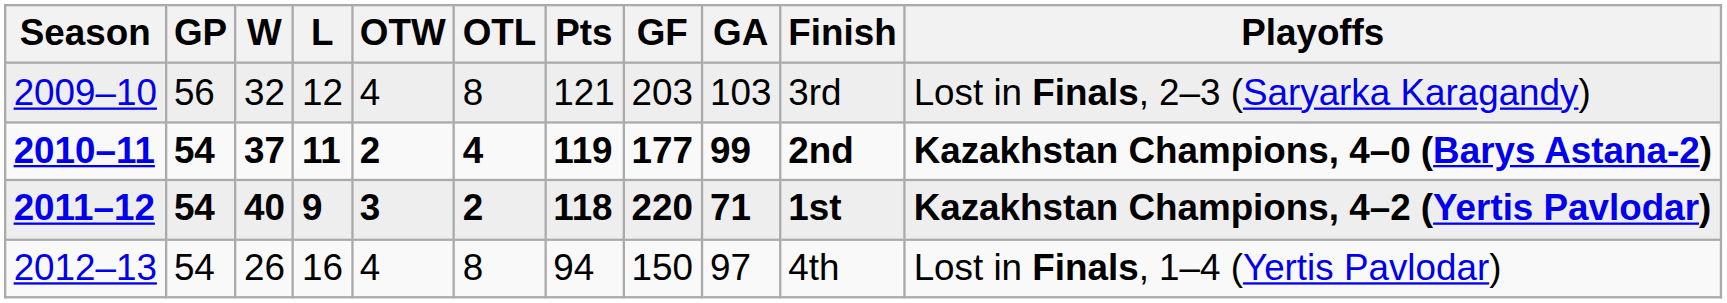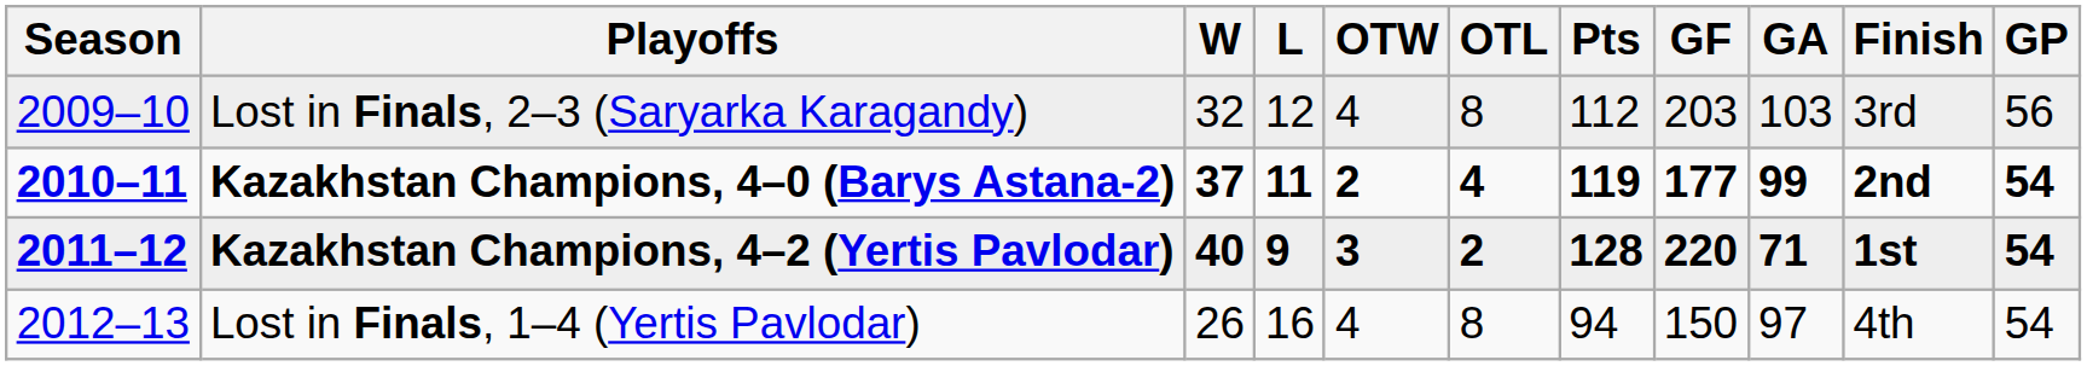columns swapped: GP <-> Playoffs
2009–10 | Pts: 121 -> 112
2011–12 | Pts: 118 -> 128
